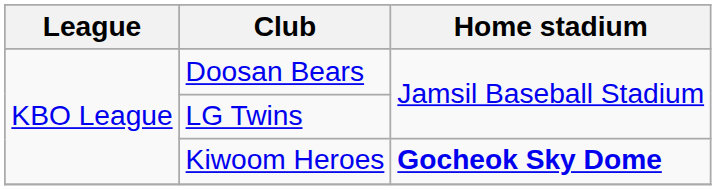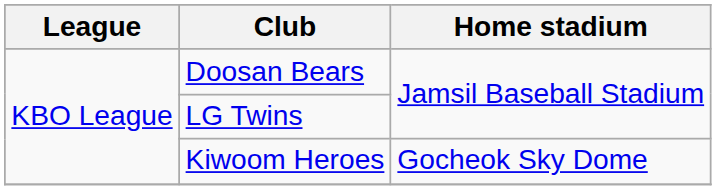Kiwoom Heroes | Home stadium: bold -> normal
